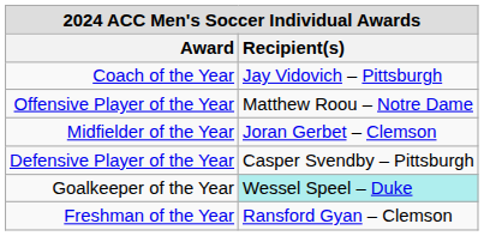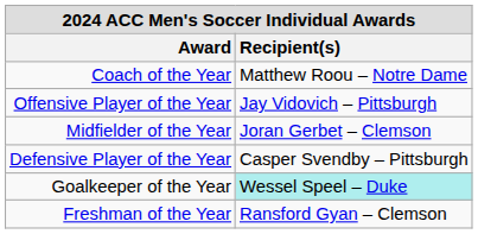Coach of the Year | Recipient(s): Jay Vidovich – Pittsburgh -> Matthew Roou – Notre Dame
Offensive Player of the Year | Recipient(s): Matthew Roou – Notre Dame -> Jay Vidovich – Pittsburgh
